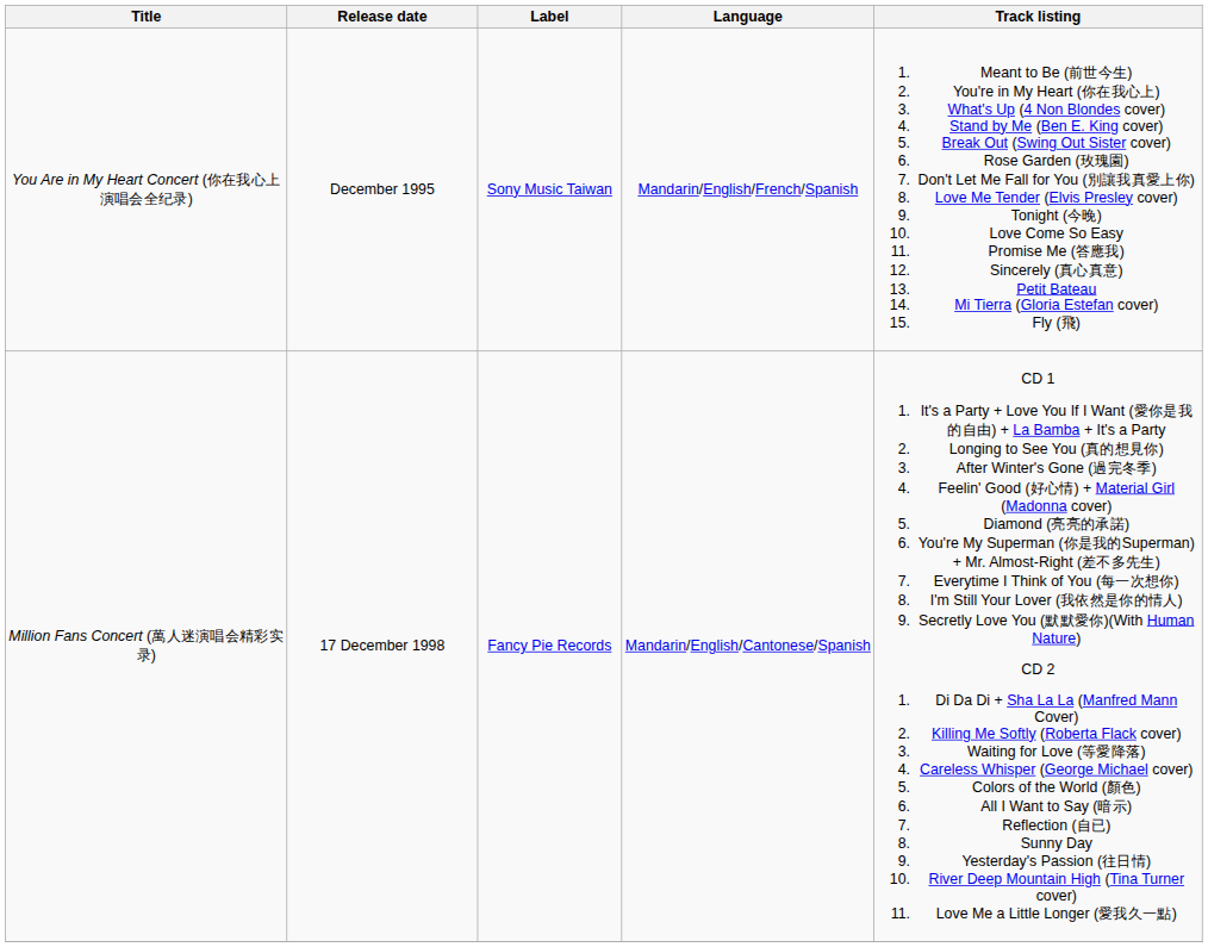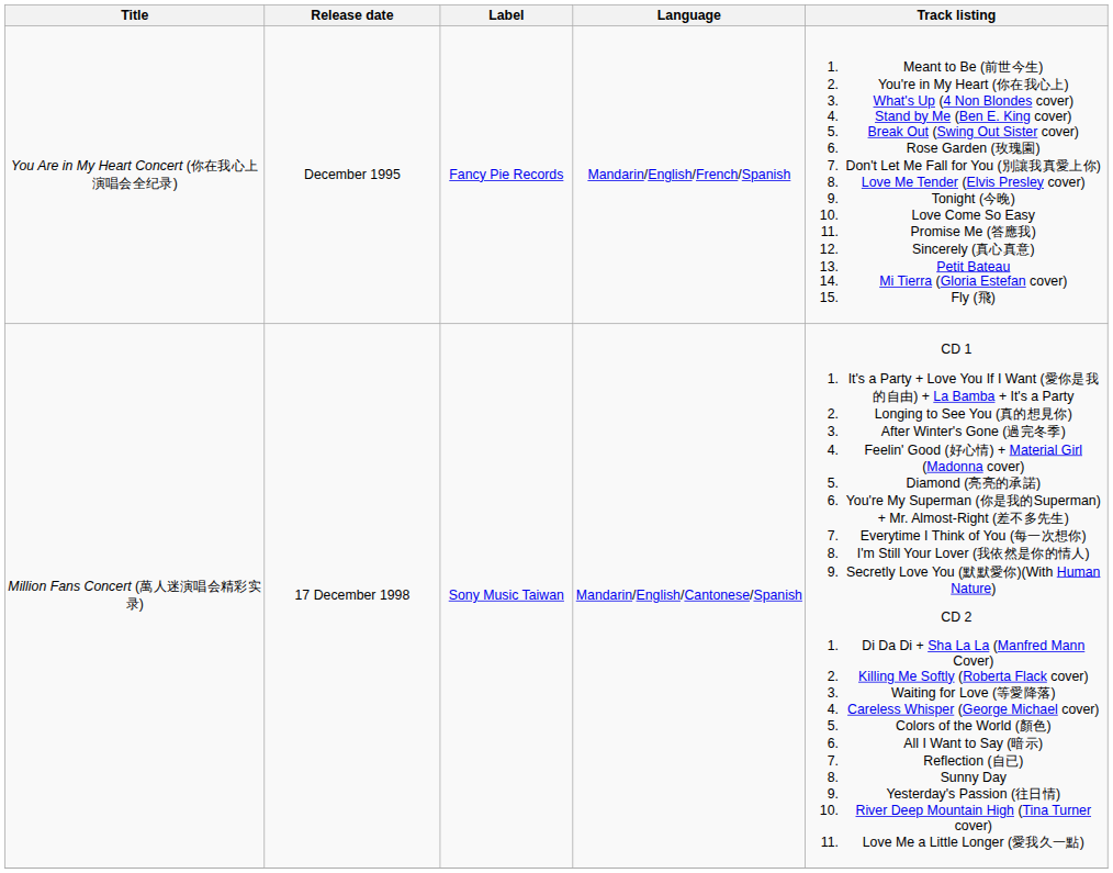You Are in My Heart Concert (你在我心上演唱会全纪录) | Label: Sony Music Taiwan -> Fancy Pie Records
Million Fans Concert (萬人迷演唱会精彩实录) | Label: Fancy Pie Records -> Sony Music Taiwan
